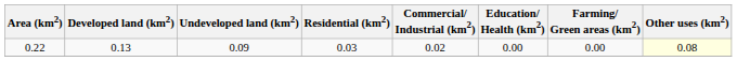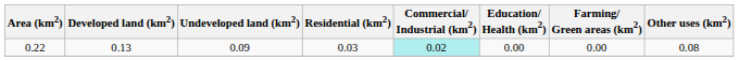0.22 | Commercial/ Industrial (km2): no background -> paleturquoise background
0.22 | Other uses (km2): lightyellow background -> no background
